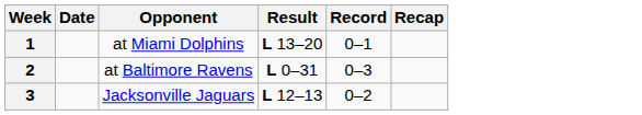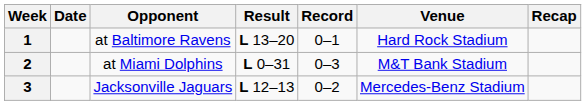+ column: Venue | Hard Rock Stadium | M&T Bank Stadium | Mercedes-Benz Stadium
1 | Opponent: at Miami Dolphins -> at Baltimore Ravens
2 | Opponent: at Baltimore Ravens -> at Miami Dolphins
